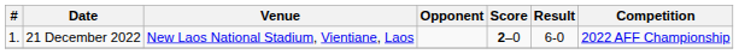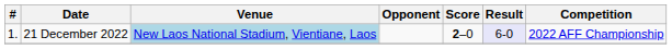21 December 2022 | Venue: no background -> lightblue background
21 December 2022 | Result: no background -> lavender background
